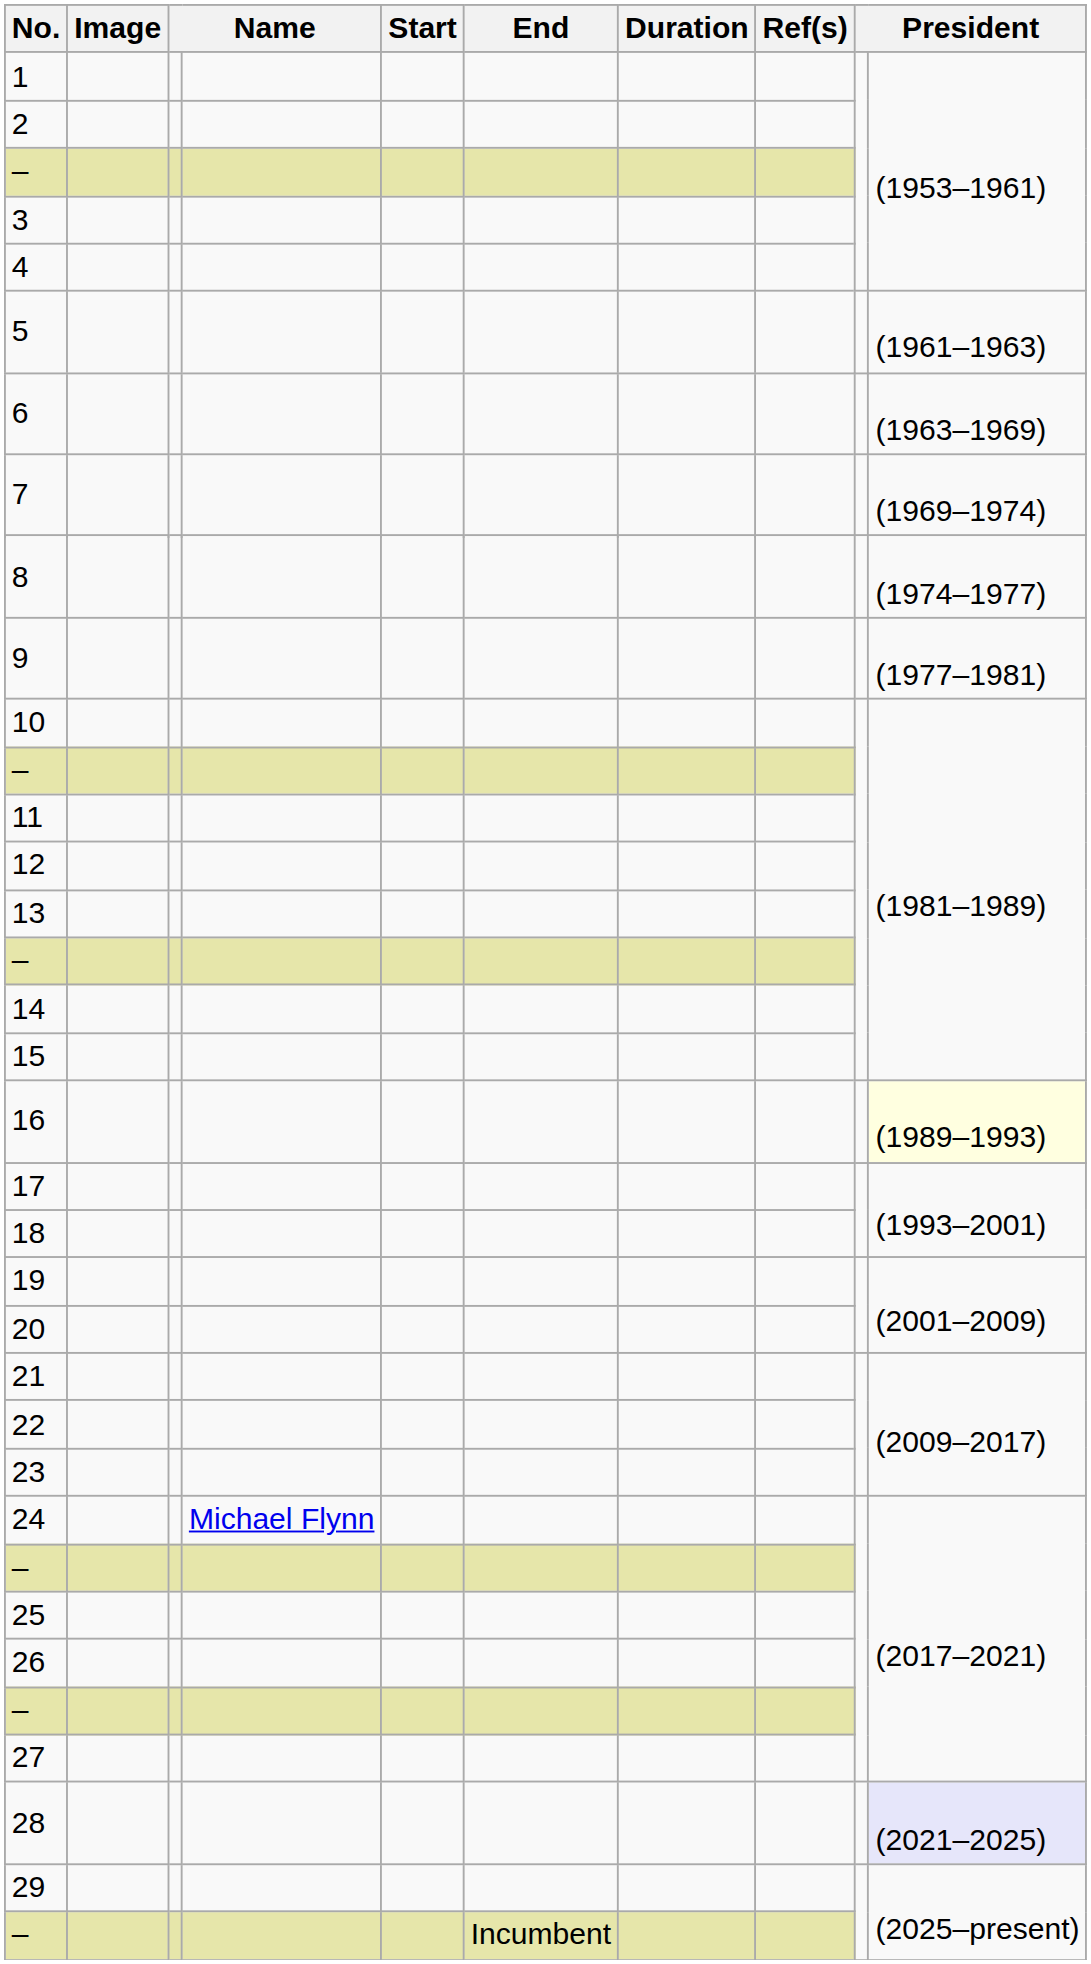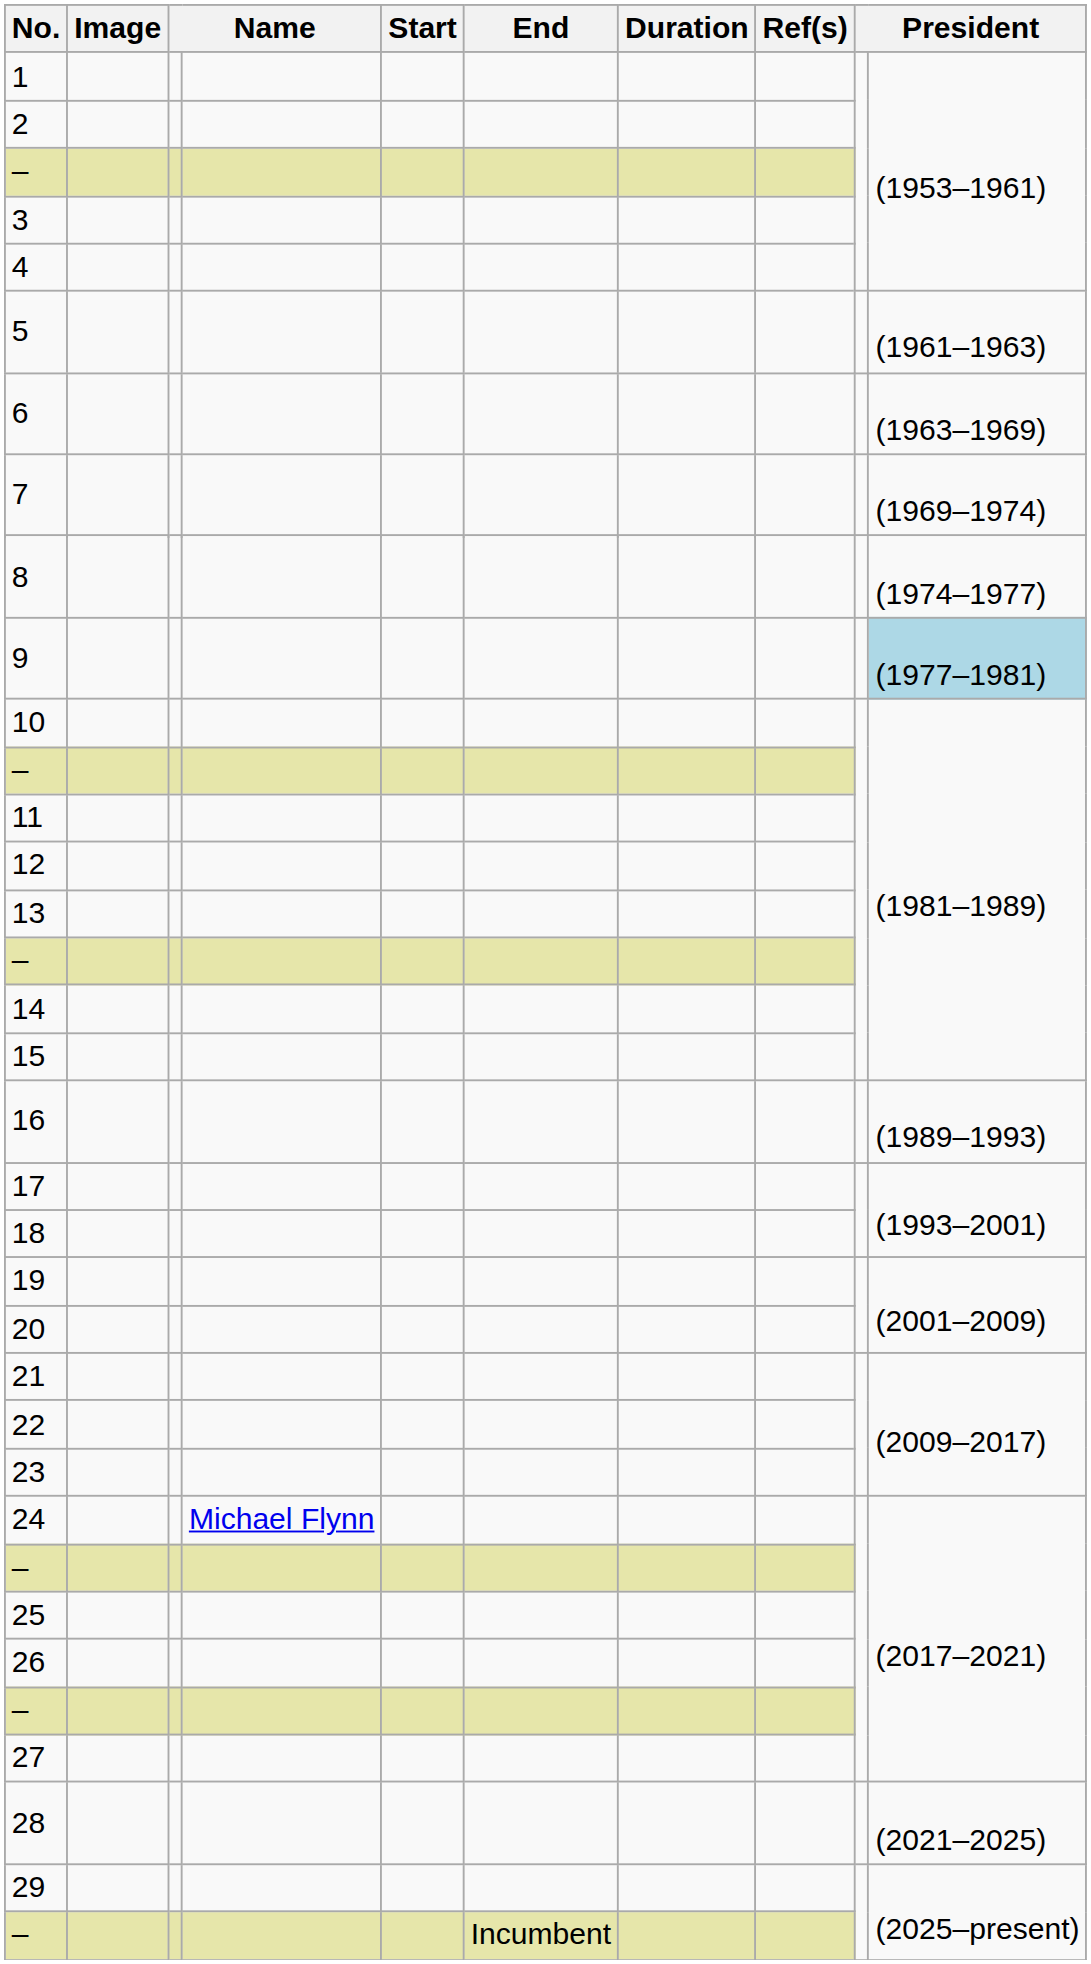9 | column 10: no background -> lightblue background
16 | column 10: lightyellow background -> no background
28 | column 10: lavender background -> no background
